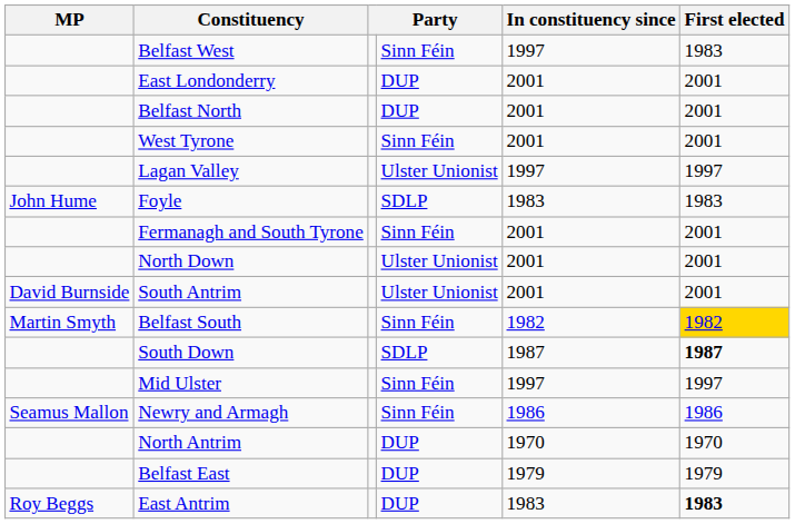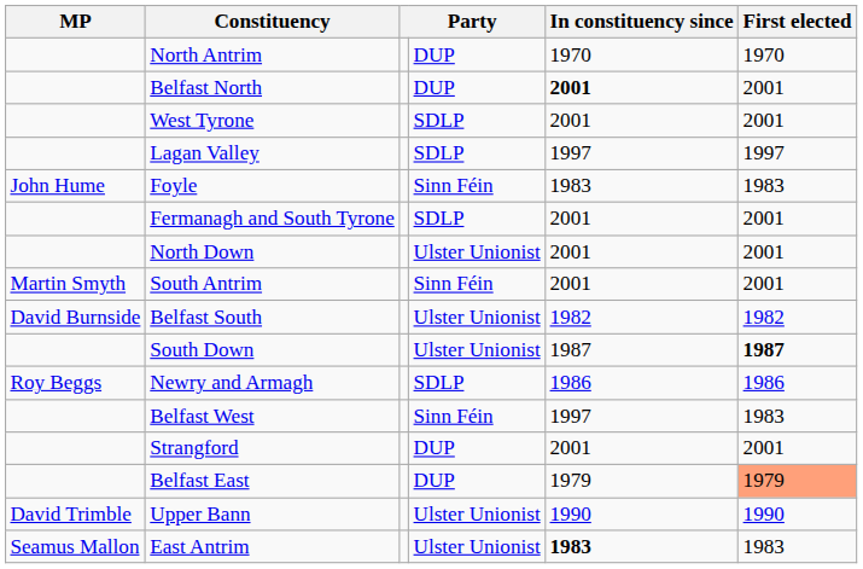rows swapped: Belfast West <-> North Antrim
- row: East Londonderry | DUP | 2001 | 2001
Belfast North | In constituency since: normal -> bold
West Tyrone | column 4: Sinn Féin -> SDLP
Lagan Valley | column 4: Ulster Unionist -> SDLP
Foyle | column 4: SDLP -> Sinn Féin
Fermanagh and South Tyrone | column 4: Sinn Féin -> SDLP
South Antrim | MP: David Burnside -> Martin Smyth
South Antrim | column 4: Ulster Unionist -> Sinn Féin
Belfast South | MP: Martin Smyth -> David Burnside
Belfast South | column 4: Sinn Féin -> Ulster Unionist
Belfast South | First elected: gold background -> no background
South Down | column 4: SDLP -> Ulster Unionist
- row: Mid Ulster | Sinn Féin | 1997 | 1997
Newry and Armagh | MP: Seamus Mallon -> Roy Beggs
Newry and Armagh | column 4: Sinn Féin -> SDLP
+ row: Strangford | DUP | 2001 | 2001
Belfast East | First elected: no background -> lightsalmon background
+ row: David Trimble | Upper Bann | Ulster Unionist | 1990 | 1990
East Antrim | MP: Roy Beggs -> Seamus Mallon
East Antrim | column 4: DUP -> Ulster Unionist
East Antrim | In constituency since: normal -> bold
East Antrim | First elected: bold -> normal
